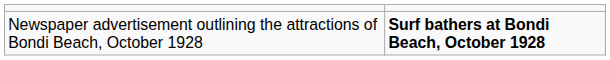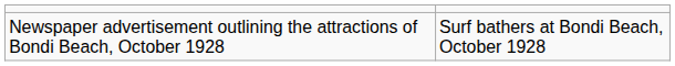row 2 | column 2: bold -> normal
